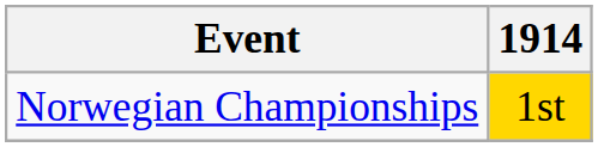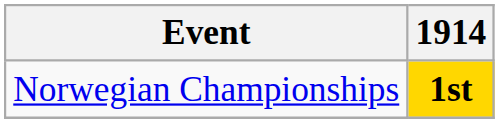Norwegian Championships | 1914: normal -> bold
